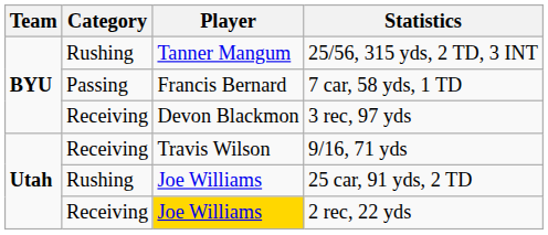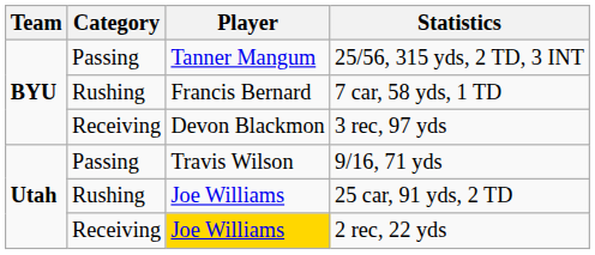25/56, 315 yds, 2 TD, 3 INT | Category: Rushing -> Passing
7 car, 58 yds, 1 TD | Category: Passing -> Rushing
9/16, 71 yds | Category: Receiving -> Passing
